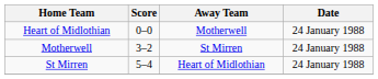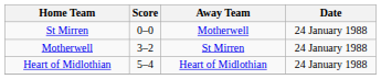row 2 | Home Team: Heart of Midlothian -> St Mirren
row 4 | Home Team: St Mirren -> Heart of Midlothian
